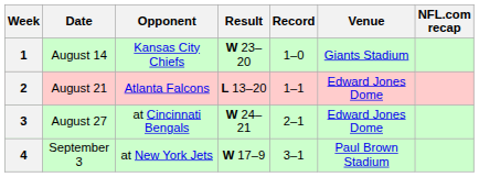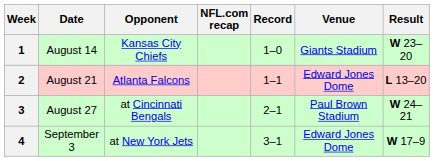columns swapped: Result <-> NFL.com recap
3 | Venue: Edward Jones Dome -> Paul Brown Stadium
4 | Venue: Paul Brown Stadium -> Edward Jones Dome
